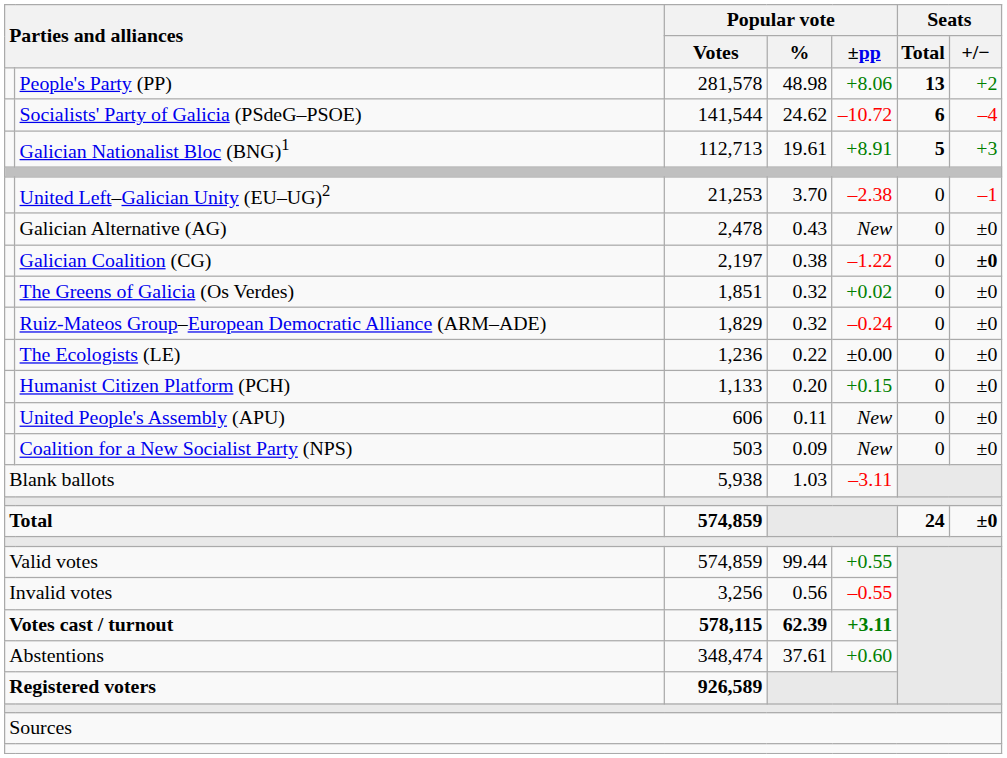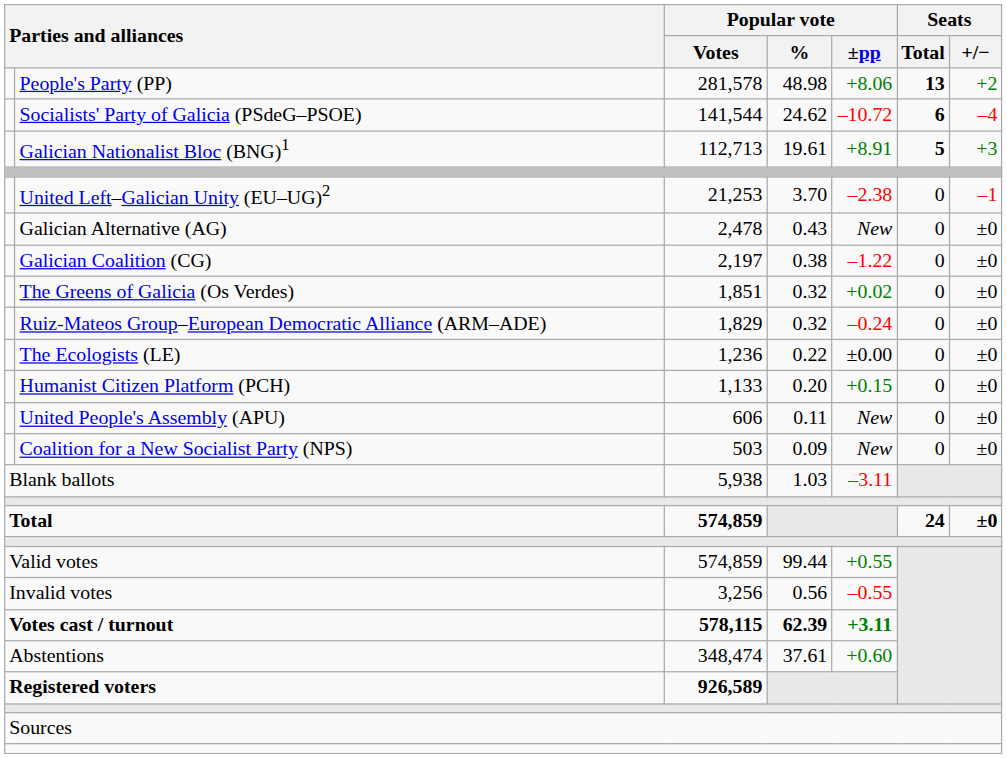Galician Coalition (CG) | Seats / +/−: bold -> normal
